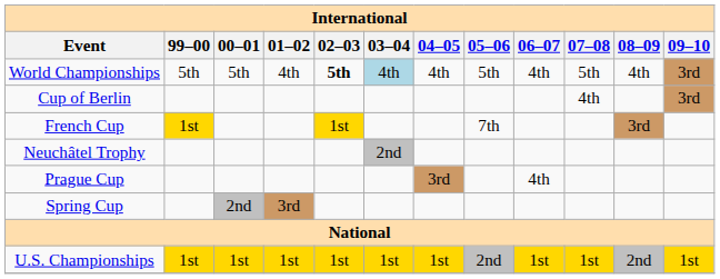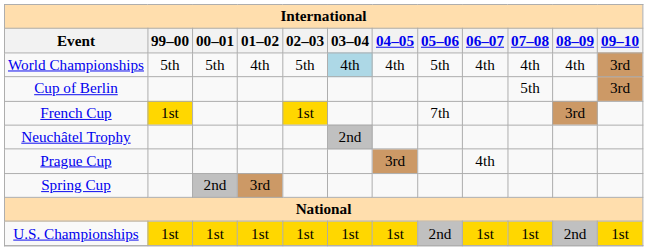World Championships | 02–03: bold -> normal
World Championships | 07–08: 5th -> 4th
Cup of Berlin | 07–08: 4th -> 5th
